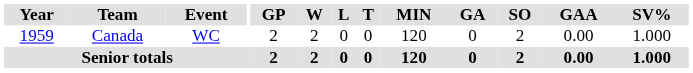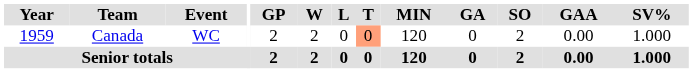Canada | T: no background -> lightsalmon background
